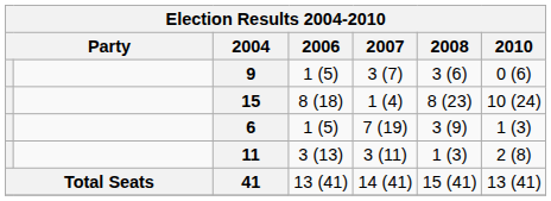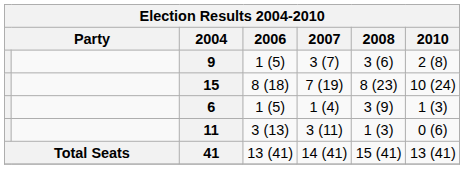9 | 2010: 0 (6) -> 2 (8)
15 | 2007: 1 (4) -> 7 (19)
6 | 2007: 7 (19) -> 1 (4)
11 | 2010: 2 (8) -> 0 (6)
